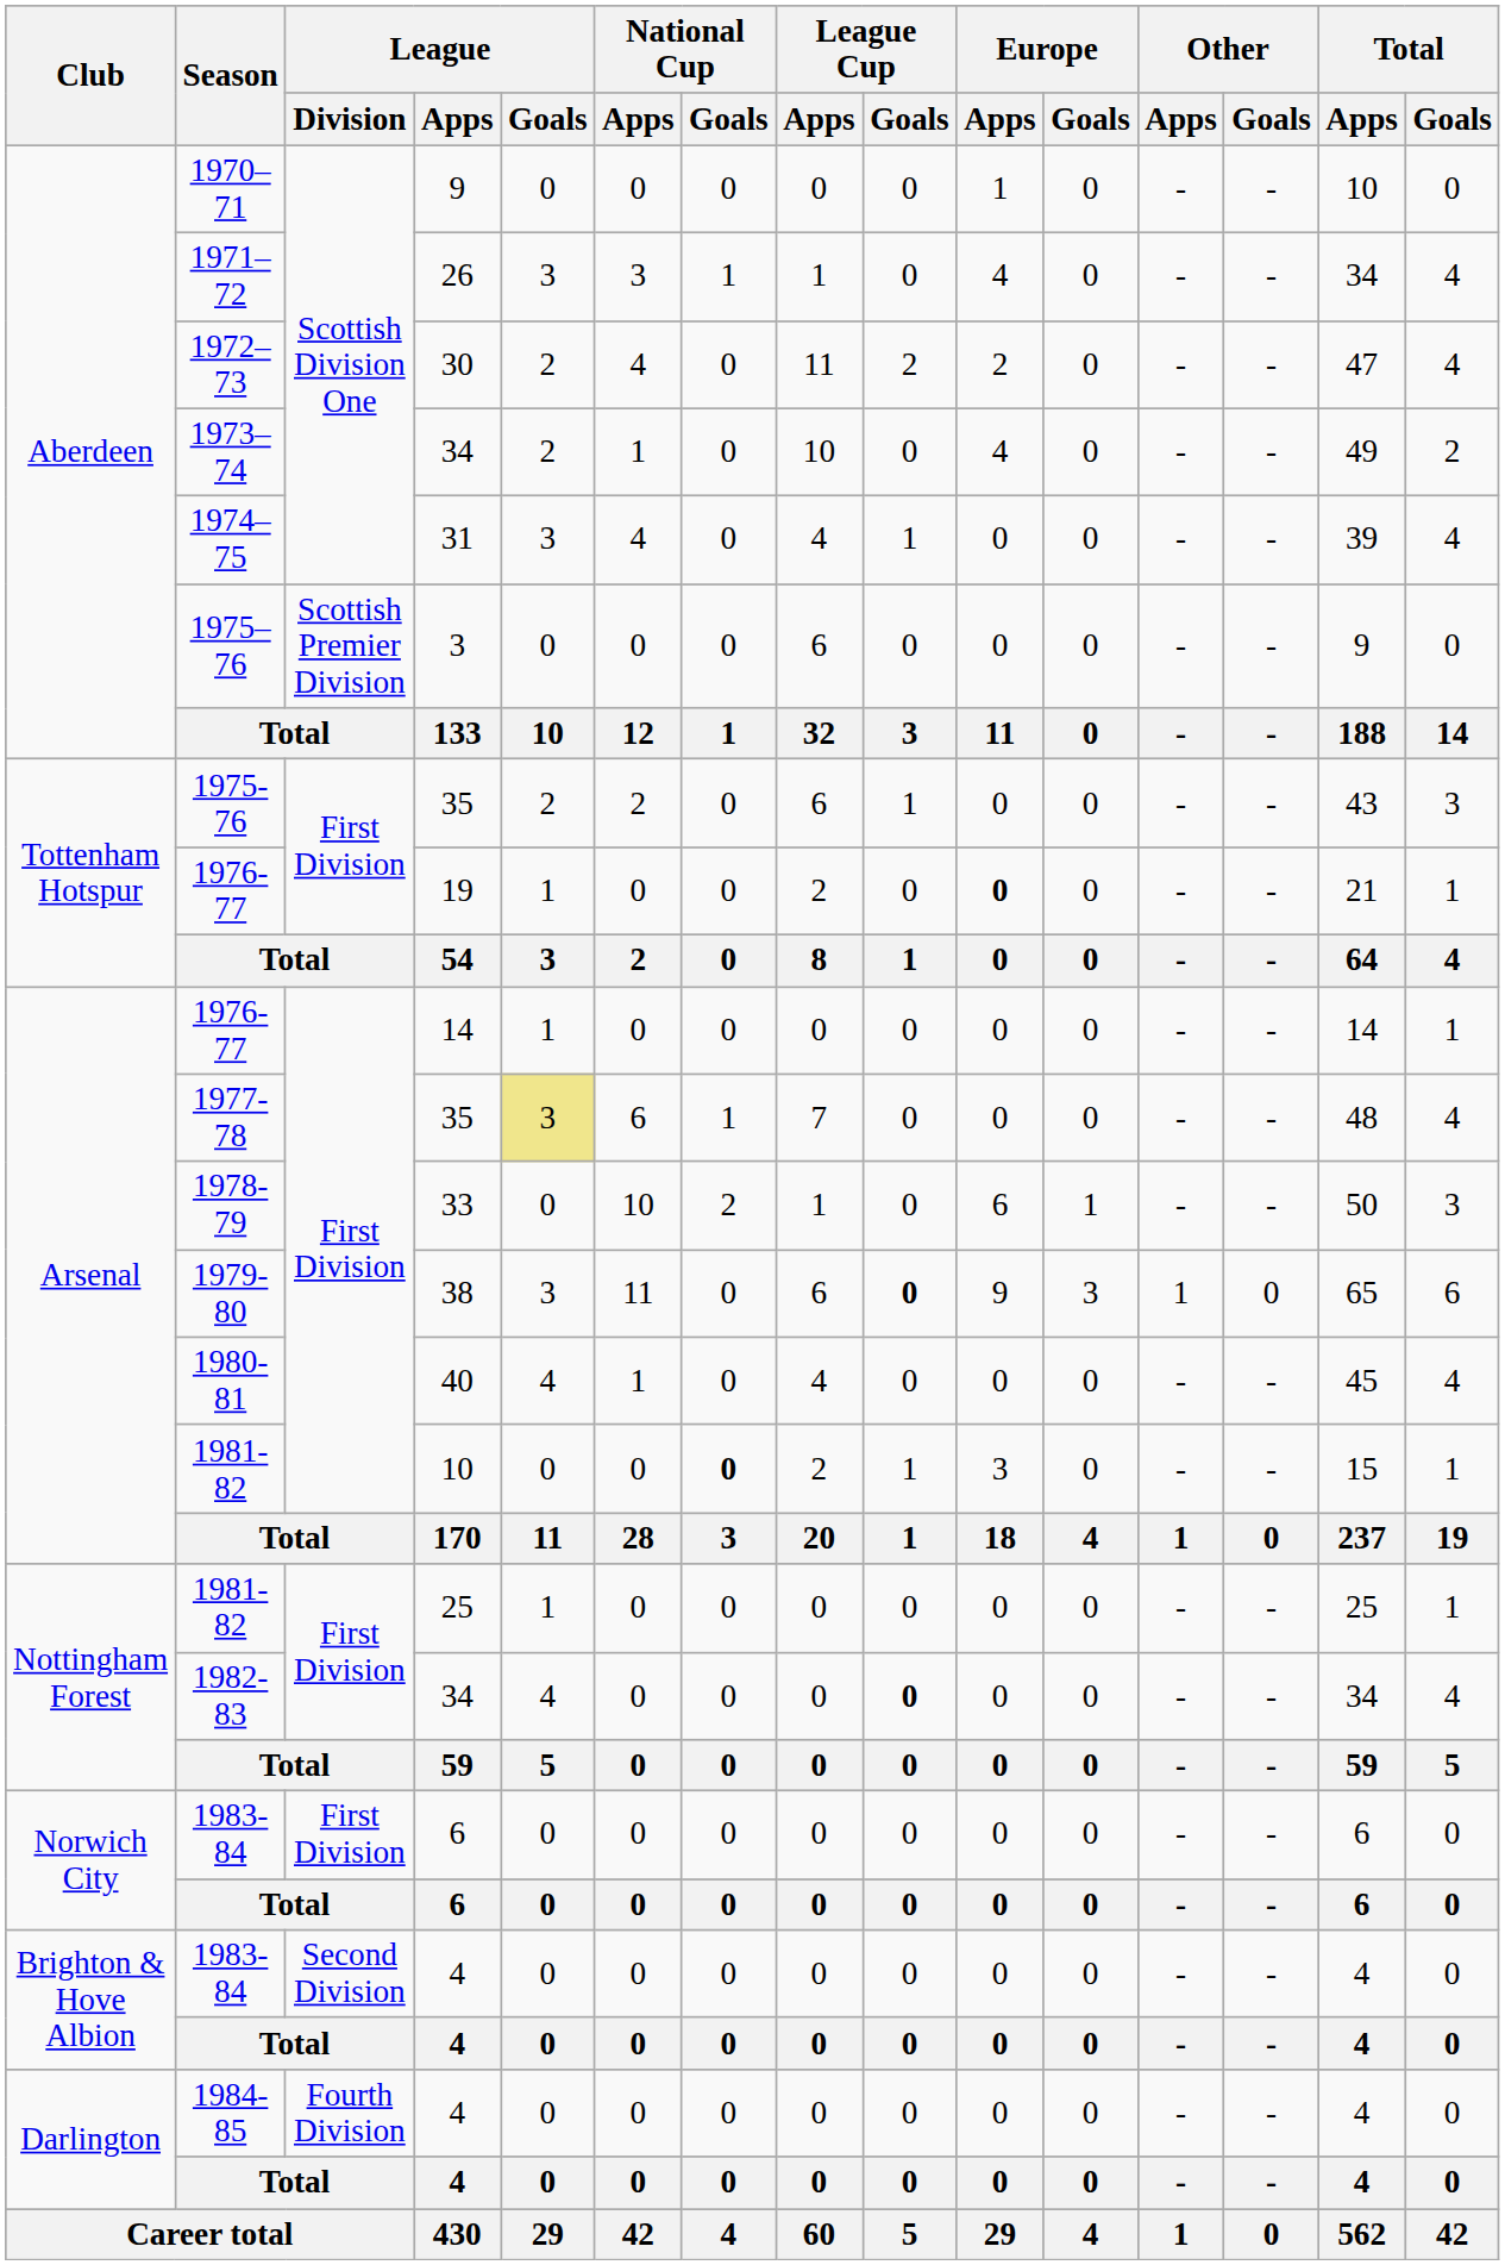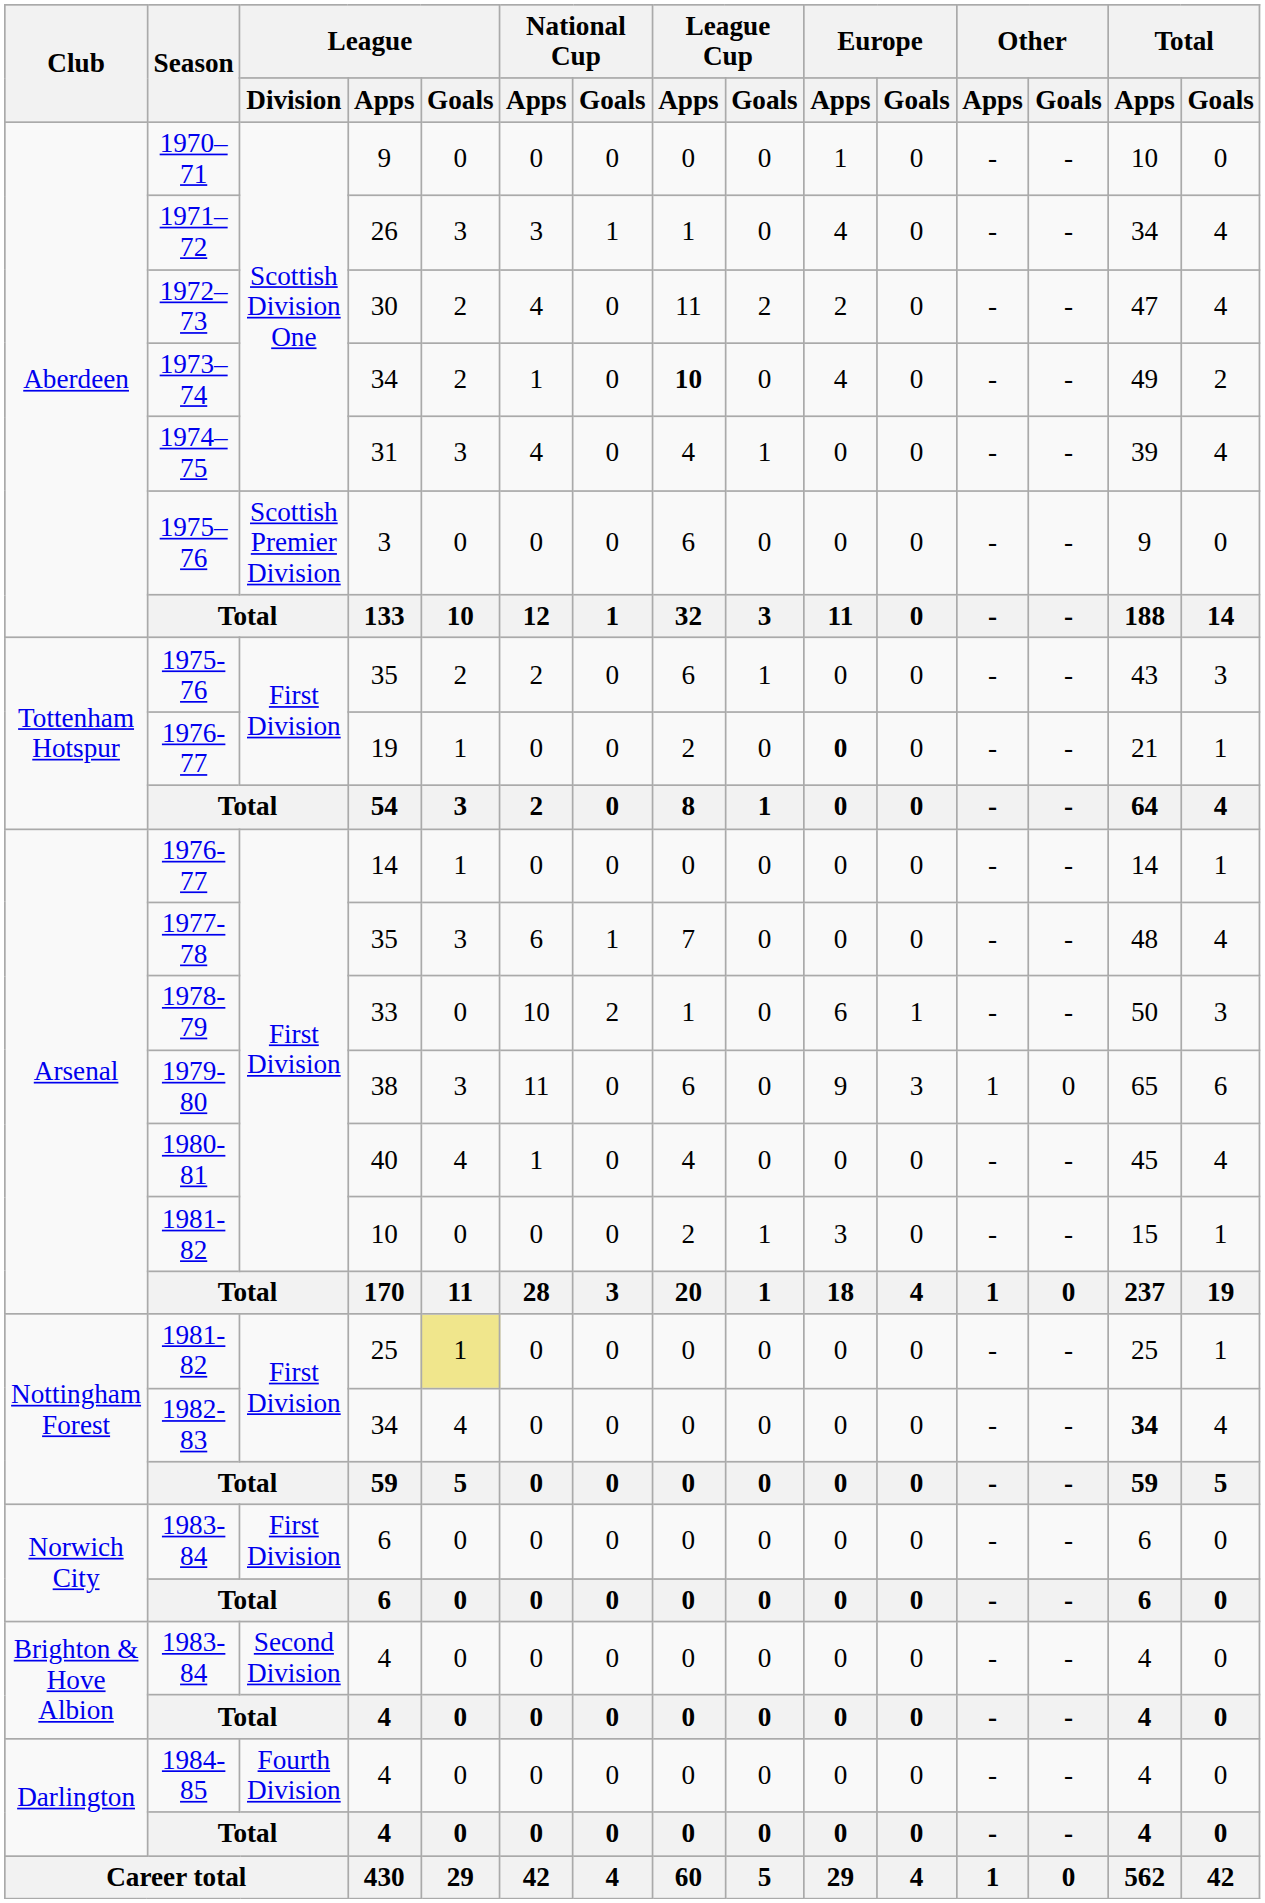1973–74 | League Cup / Apps: normal -> bold
1977-78 | League / Goals: khaki background -> no background
1979-80 | League Cup / Goals: bold -> normal
1981-82 / 10 | National Cup / Goals: bold -> normal
1981-82 / 25 | League / Goals: no background -> khaki background
1982-83 | League Cup / Goals: bold -> normal
1982-83 | Total / Apps: normal -> bold
